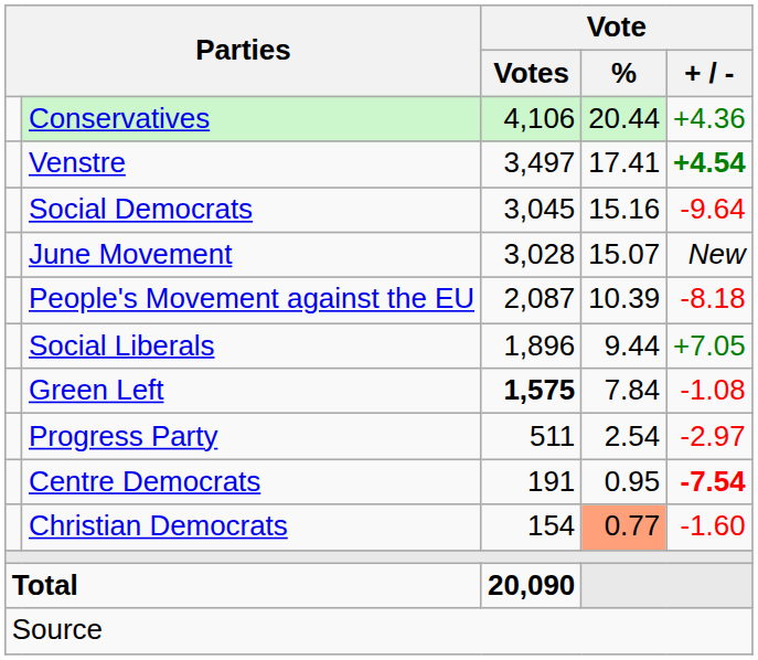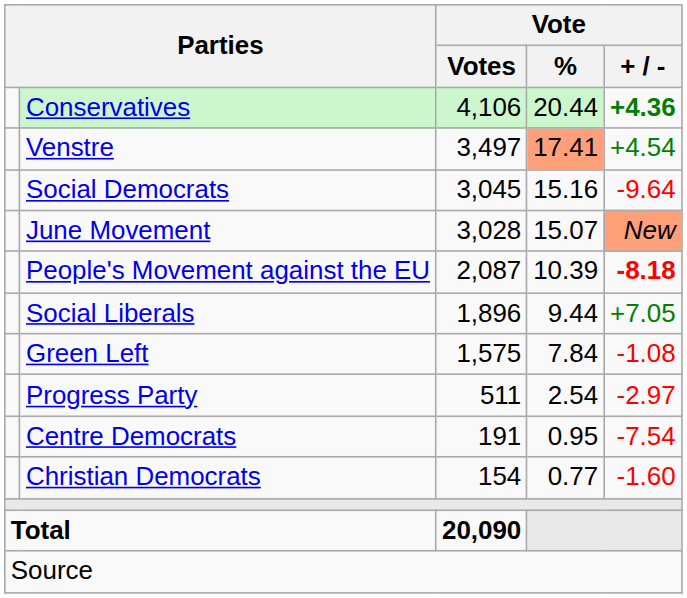Conservatives | Vote / + / -: normal -> bold
Venstre | Vote / %: no background -> lightsalmon background
Venstre | Vote / + / -: bold -> normal
June Movement | Vote / + / -: no background -> lightsalmon background
People's Movement against the EU | Vote / + / -: normal -> bold
Green Left | Vote / Votes: bold -> normal
Centre Democrats | Vote / + / -: bold -> normal
Christian Democrats | Vote / %: lightsalmon background -> no background
